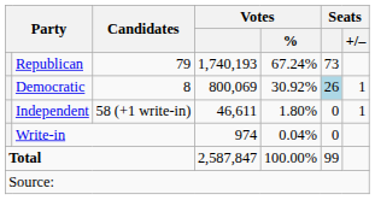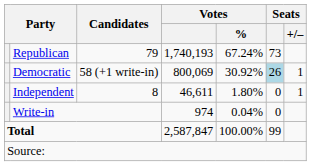Democratic | Candidates: 8 -> 58 (+1 write-in)
Independent | Candidates: 58 (+1 write-in) -> 8
